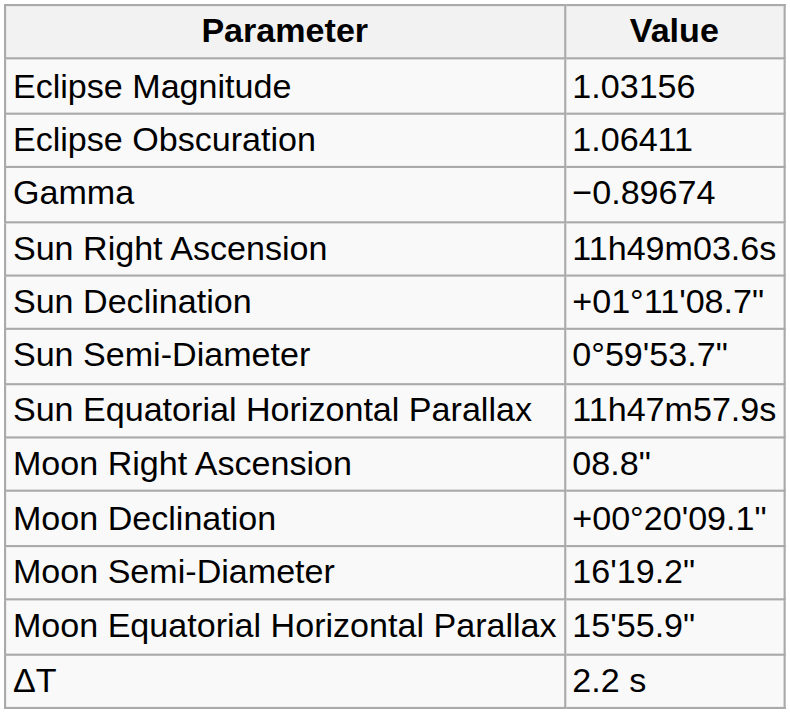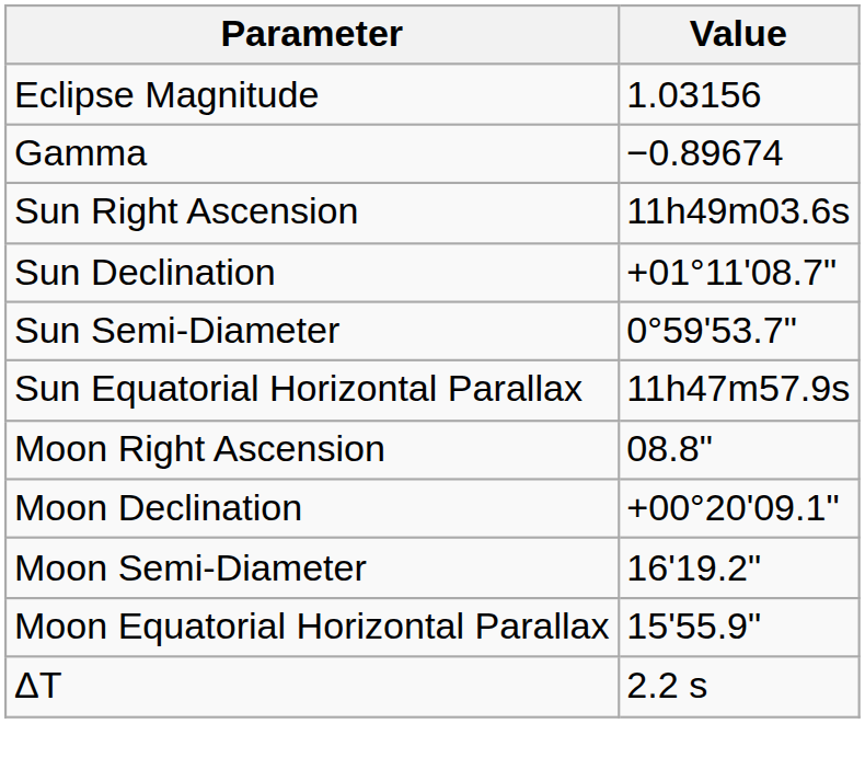- row: Eclipse Obscuration | 1.06411
